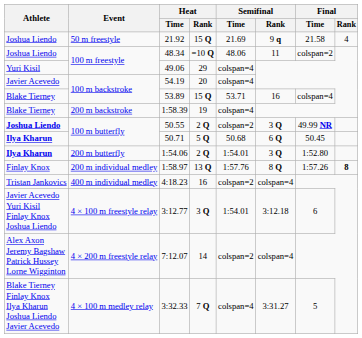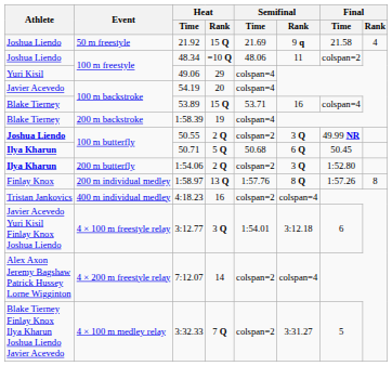1:54.06 | Semifinal / Time: 1:54.01 -> colspan=2
1:58.97 | Final / Rank: bold -> normal
3:32.33 | Semifinal / Time: colspan=4 -> colspan=2
